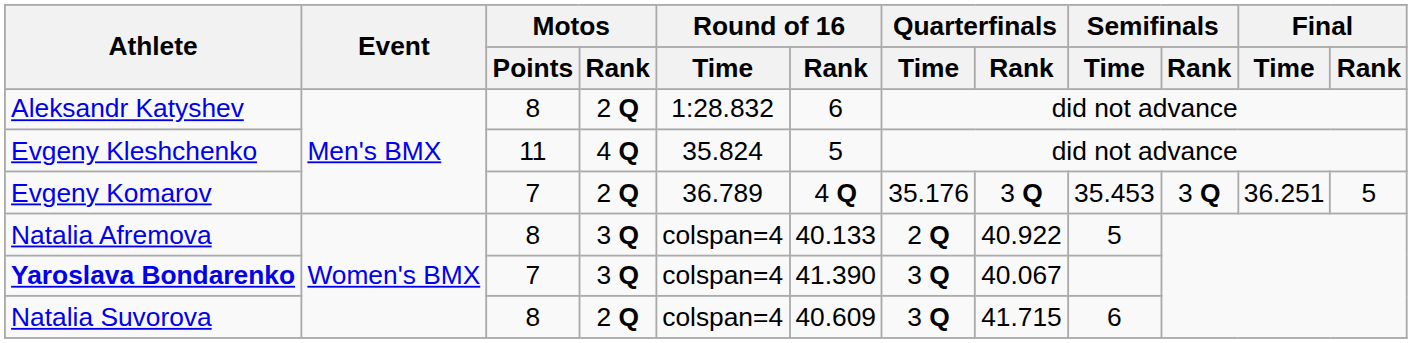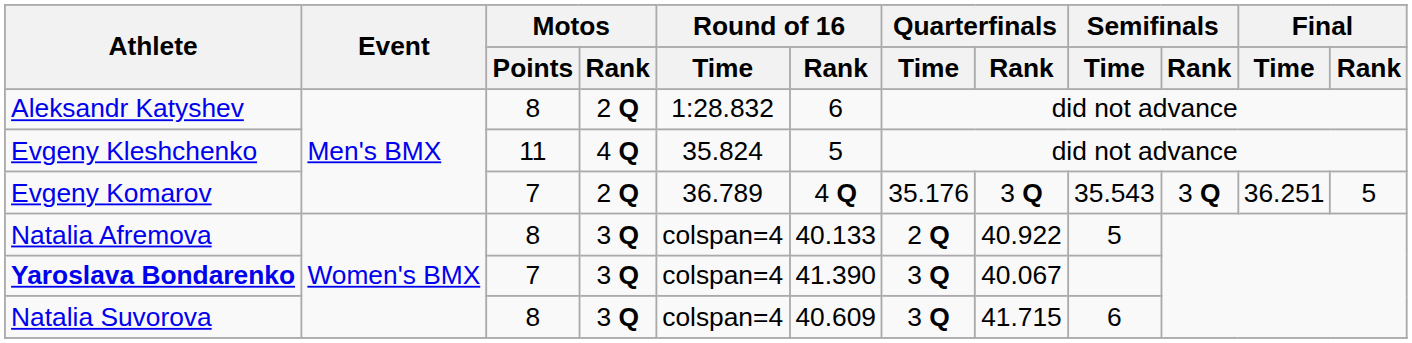Evgeny Komarov | Semifinals / Time: 35.453 -> 35.543
Natalia Suvorova | Motos / Rank: 2 Q -> 3 Q
